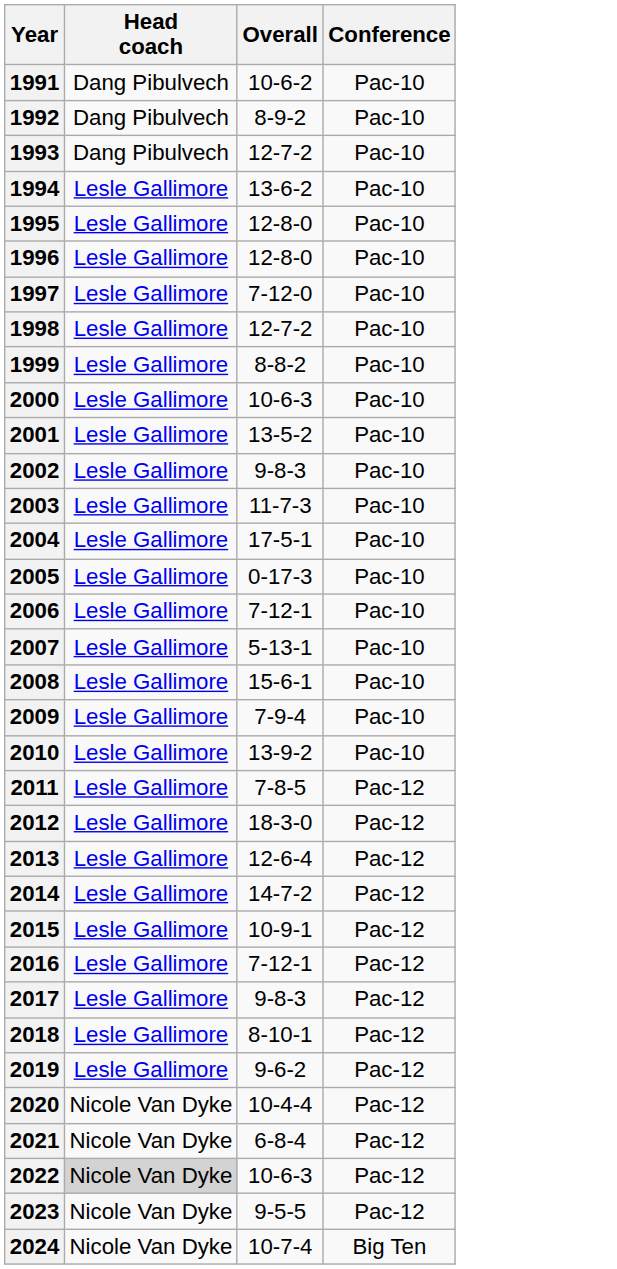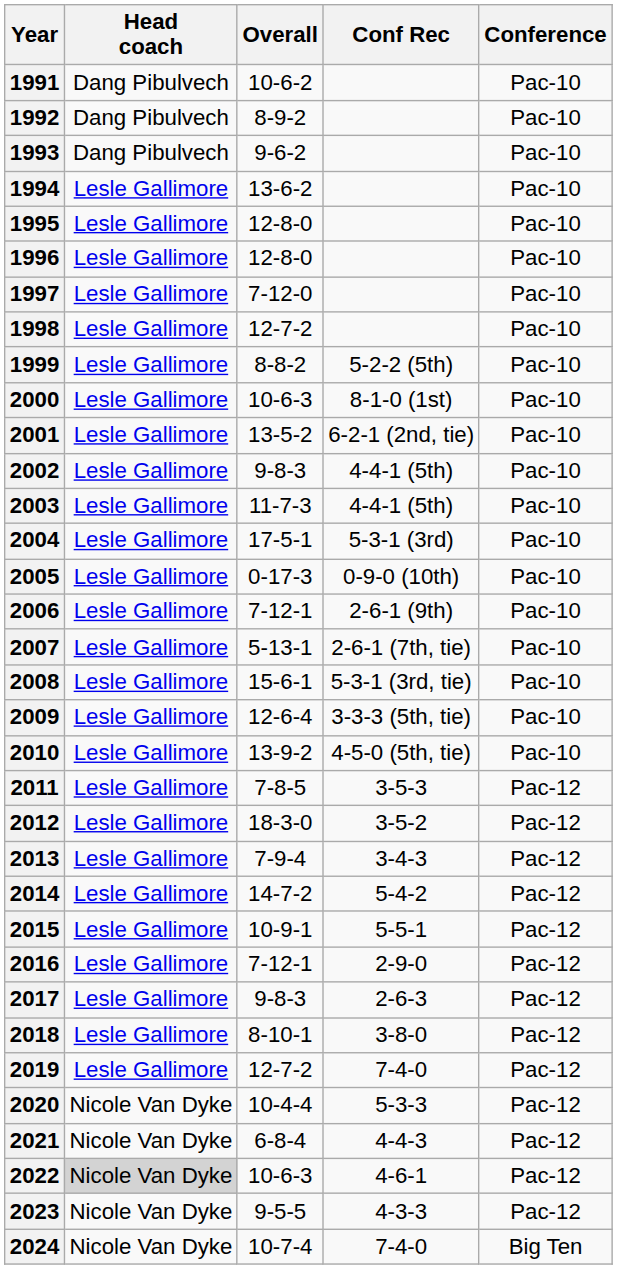+ column: Conf Rec | 5-2-2 (5th) | 8-1-0 (1st) | 6-2-1 (2nd, tie) | 4-4-1 (5th) | 4-4-1 (5th) | 5-3-1 (3rd) | 0-9-0 (10th) | 2-6-1 (9th) | 2-6-1 (7th, tie) | 5-3-1 (3rd, tie) | 3-3-3 (5th, tie) | 4-5-0 (5th, tie) | 3-5-3 | 3-5-2 | 3-4-3 | 5-4-2 | 5-5-1 | 2-9-0 | 2-6-3 | 3-8-0 | 7-4-0 | 5-3-3 | 4-4-3 | 4-6-1 | 4-3-3 | 7-4-0
1993 | Overall: 12-7-2 -> 9-6-2
2009 | Overall: 7-9-4 -> 12-6-4
2013 | Overall: 12-6-4 -> 7-9-4
2019 | Overall: 9-6-2 -> 12-7-2
